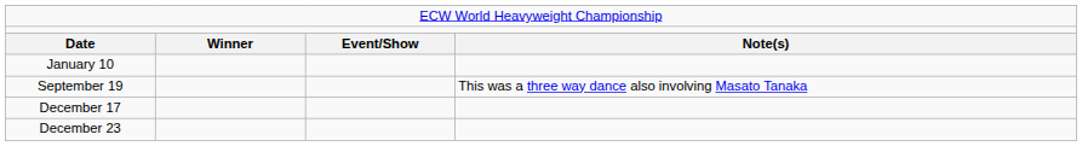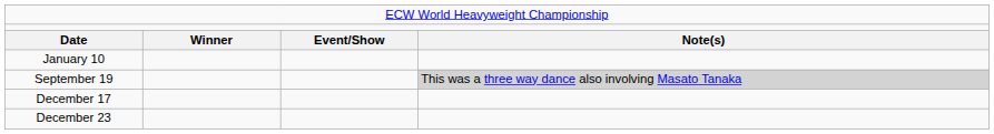September 19 | column 4: no background -> lightgrey background
